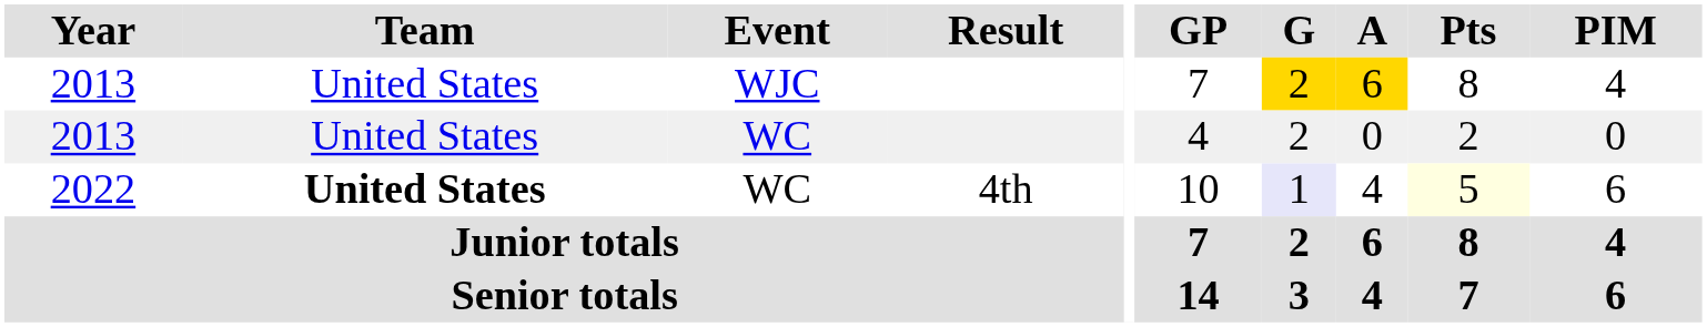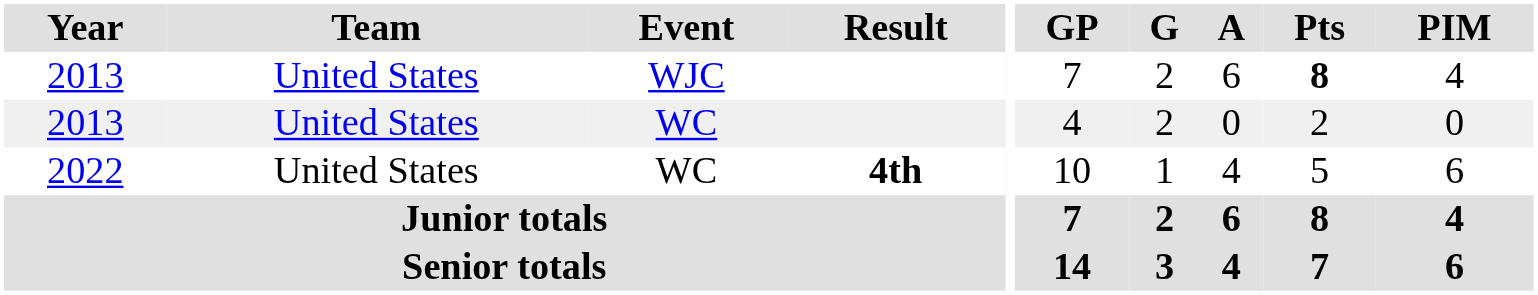2013 / WJC | G: gold background -> no background
2013 / WJC | A: gold background -> no background
2013 / WJC | Pts: normal -> bold
2022 | Team: bold -> normal
2022 | Result: normal -> bold
2022 | G: lavender background -> no background
2022 | Pts: lightyellow background -> no background
